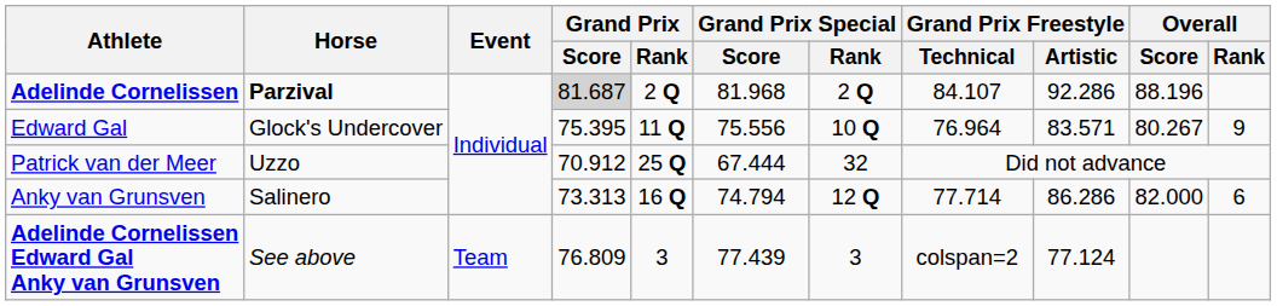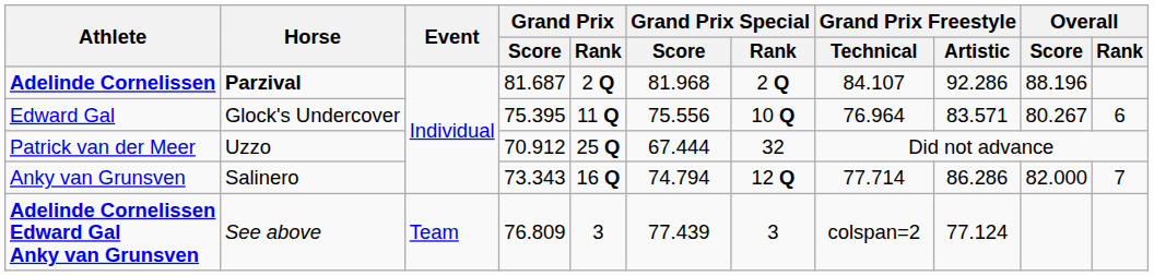Adelinde Cornelissen | Grand Prix / Score: lightgrey background -> no background
Edward Gal | Overall / Rank: 9 -> 6
Anky van Grunsven | Grand Prix / Score: 73.313 -> 73.343
Anky van Grunsven | Overall / Rank: 6 -> 7
